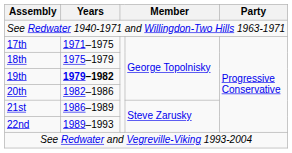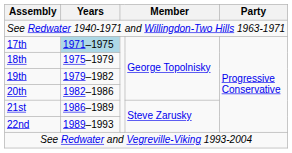17th | Years: no background -> lightblue background
19th | Years: bold -> normal
